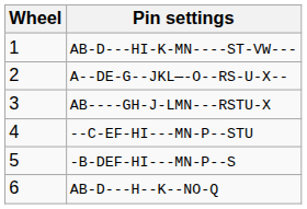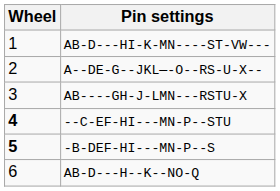--C-EF-HI---MN-P--STU | Wheel: normal -> bold
-B-DEF-HI---MN-P--S | Wheel: normal -> bold
